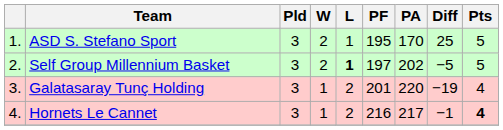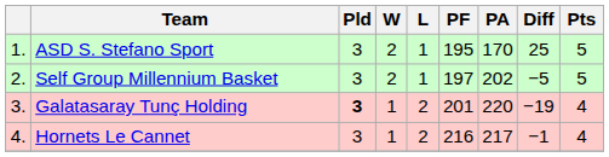Self Group Millennium Basket | L: bold -> normal
Galatasaray Tunç Holding | Pld: normal -> bold
Hornets Le Cannet | Pts: bold -> normal
